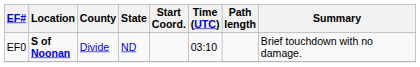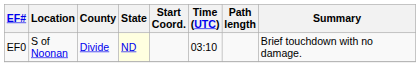EF0 | Location: bold -> normal
EF0 | State: no background -> lightyellow background
